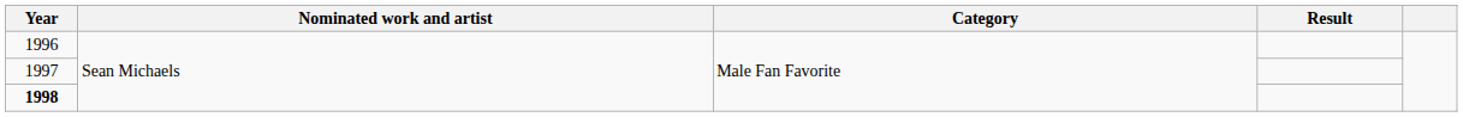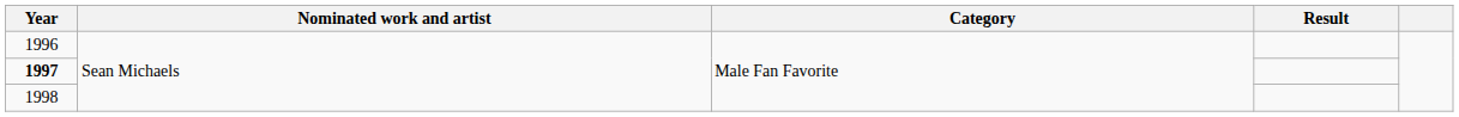1997 | Year: normal -> bold
1998 | Year: bold -> normal
